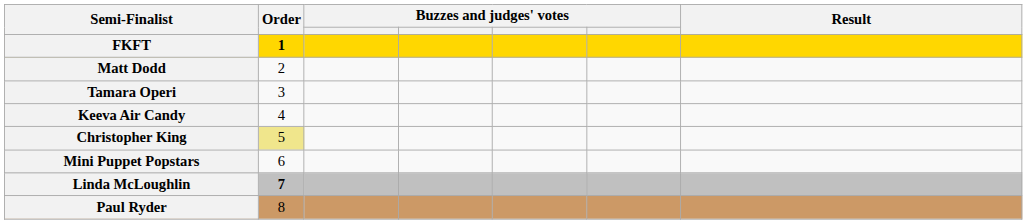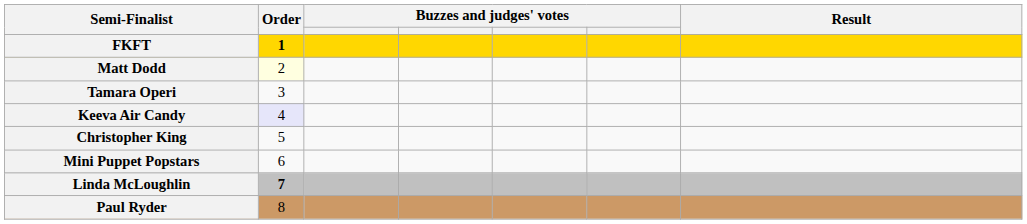Matt Dodd | Order: no background -> lightyellow background
Keeva Air Candy | Order: no background -> lavender background
Christopher King | Order: khaki background -> no background
